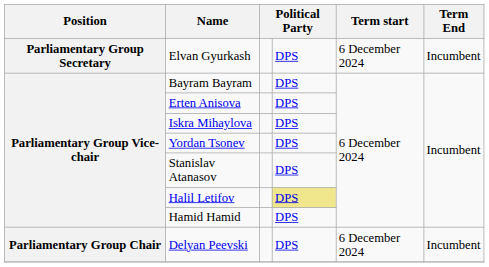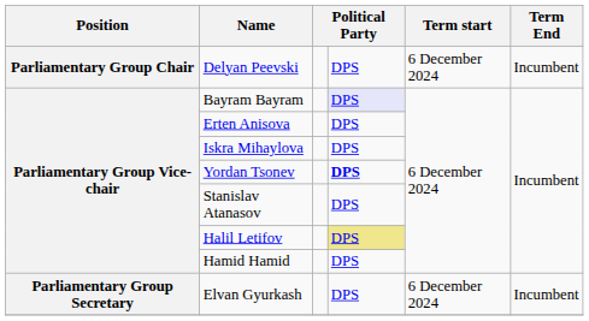rows swapped: Delyan Peevski <-> Elvan Gyurkash
Bayram Bayram | column 4: no background -> lavender background
Yordan Tsonev | column 4: normal -> bold
